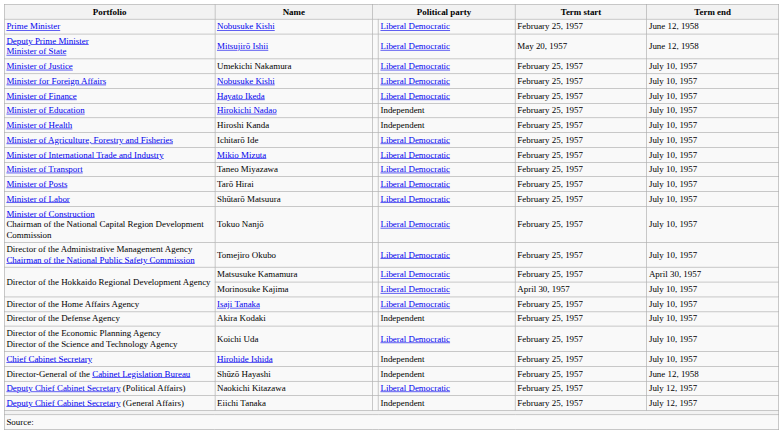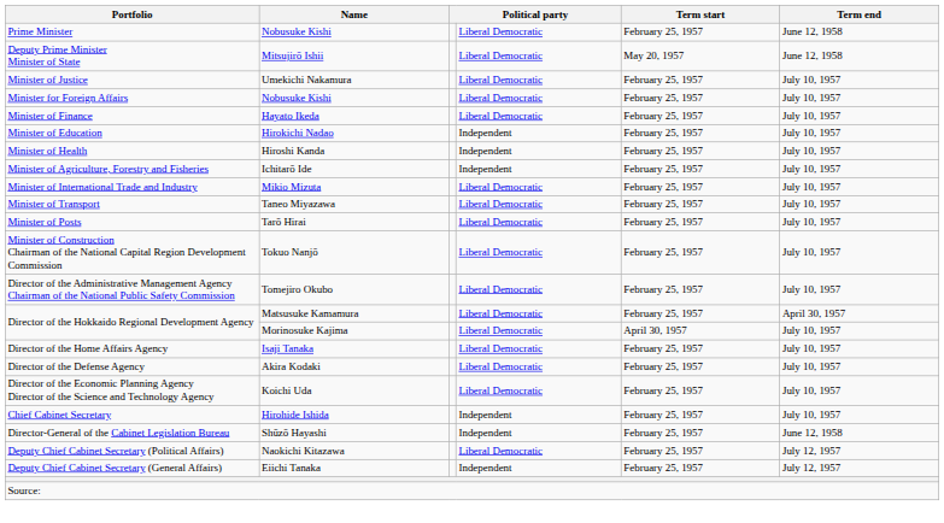Minister of Agriculture, Forestry and Fisheries | column 4: Liberal Democratic -> Independent
- row: Minister of Labor | Shūtarō Matsuura | Liberal Democratic | February 25, 1957 | July 10, 1957
Director of the Defense Agency | column 4: Independent -> Liberal Democratic
